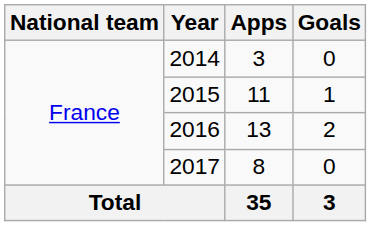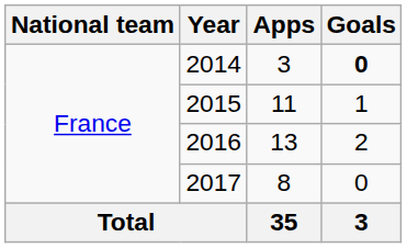2014 | Goals: normal -> bold
